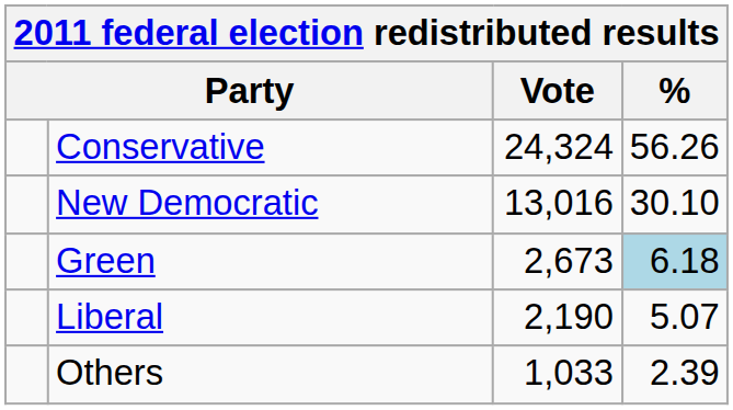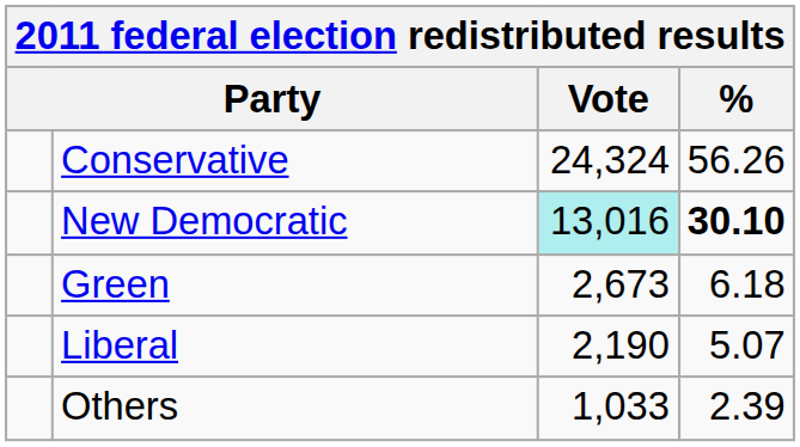New Democratic | Vote: no background -> paleturquoise background
New Democratic | %: normal -> bold
Green | %: lightblue background -> no background
